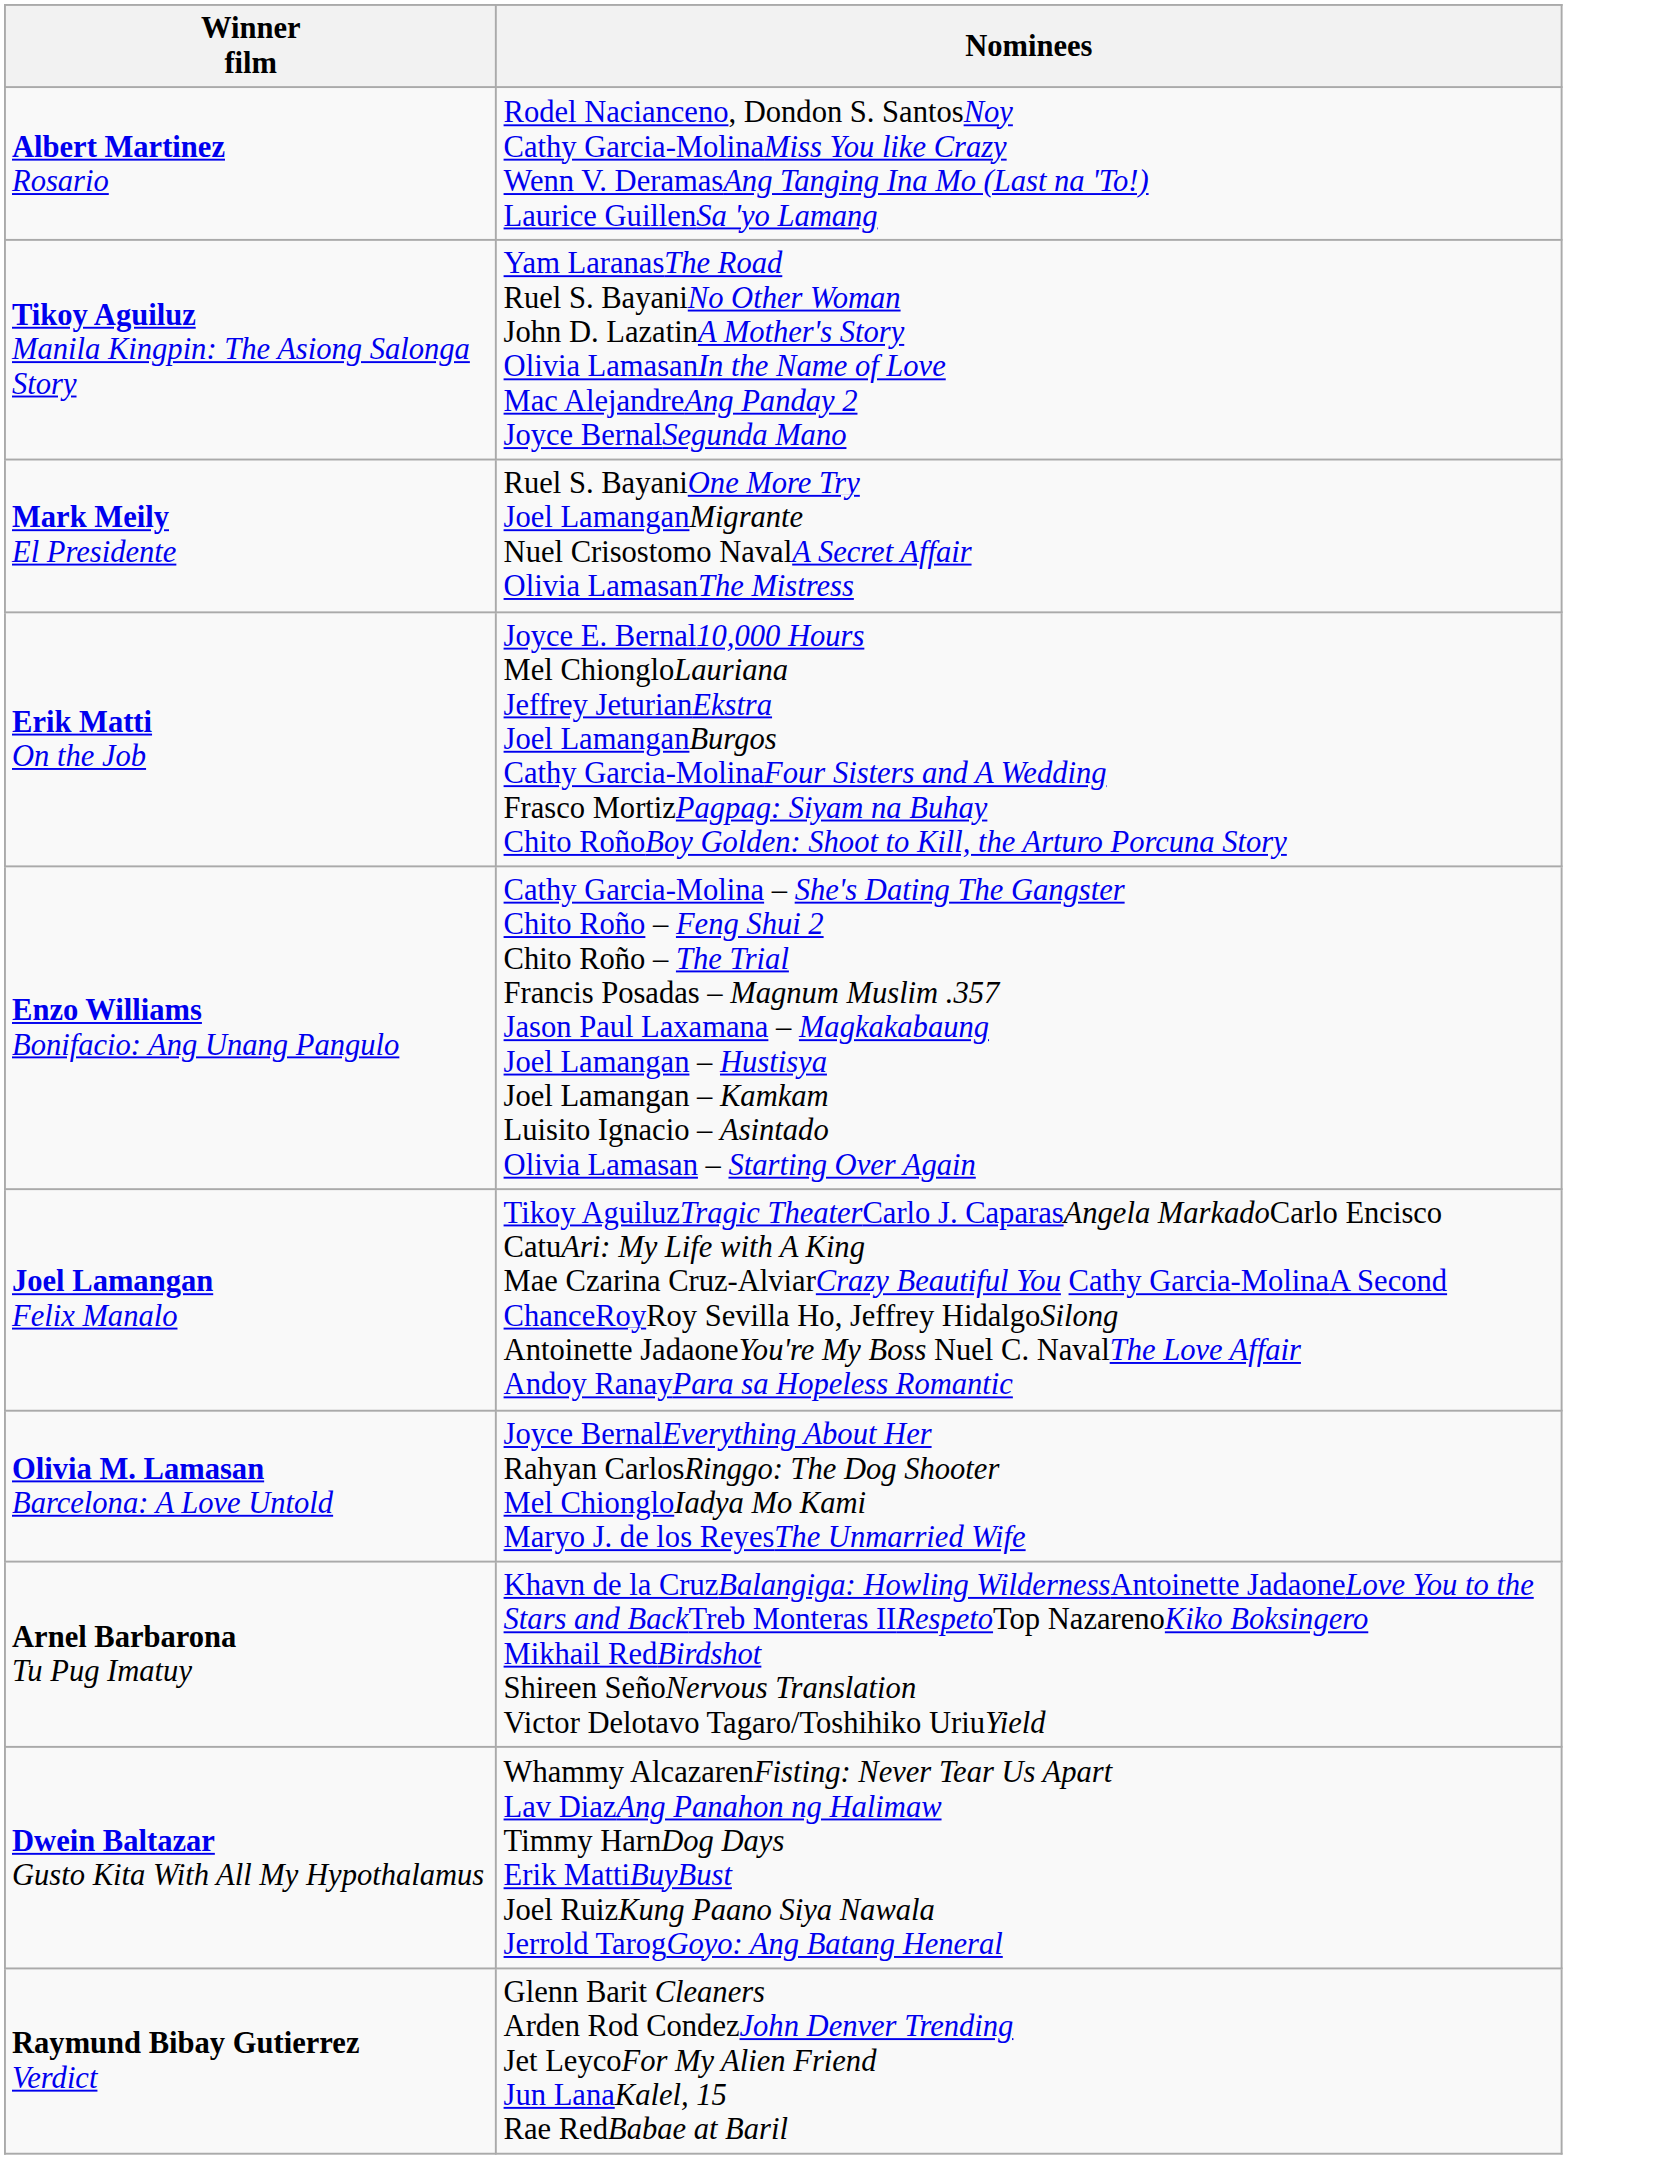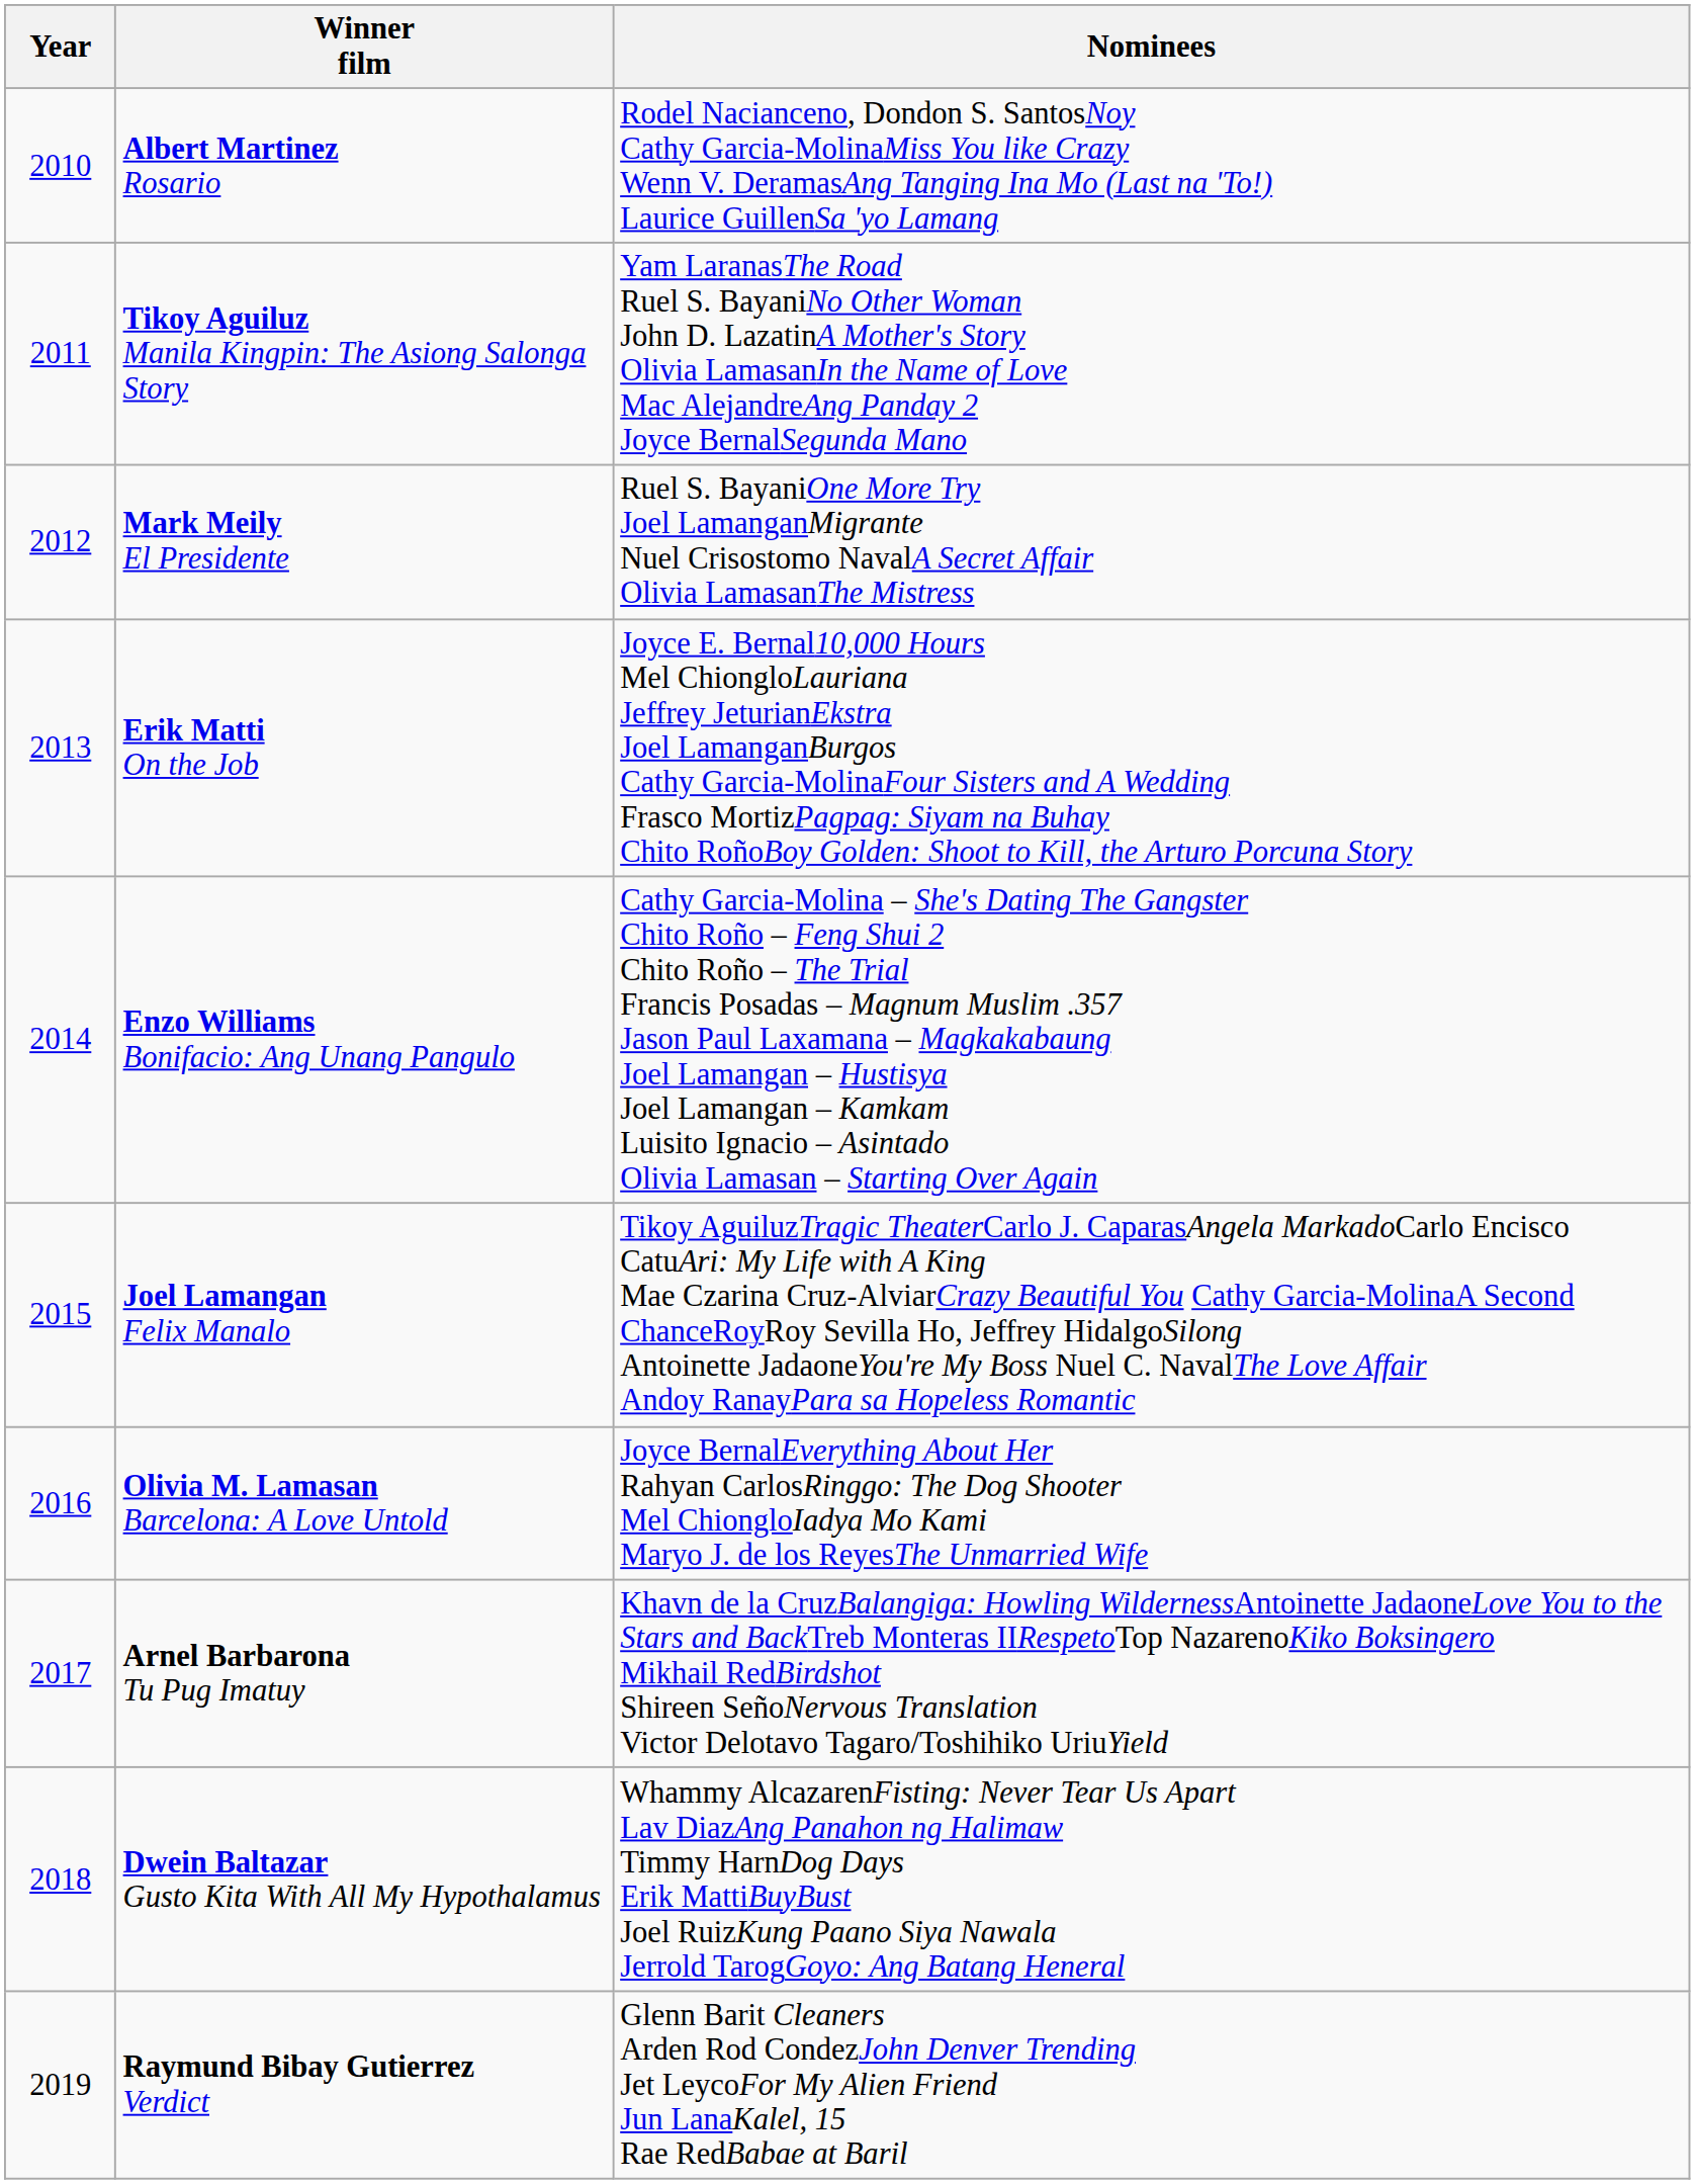+ column: Year | 2010 | 2011 | 2012 | 2013 | 2014 | 2015 | 2016 | 2017 | 2018 | 2019
